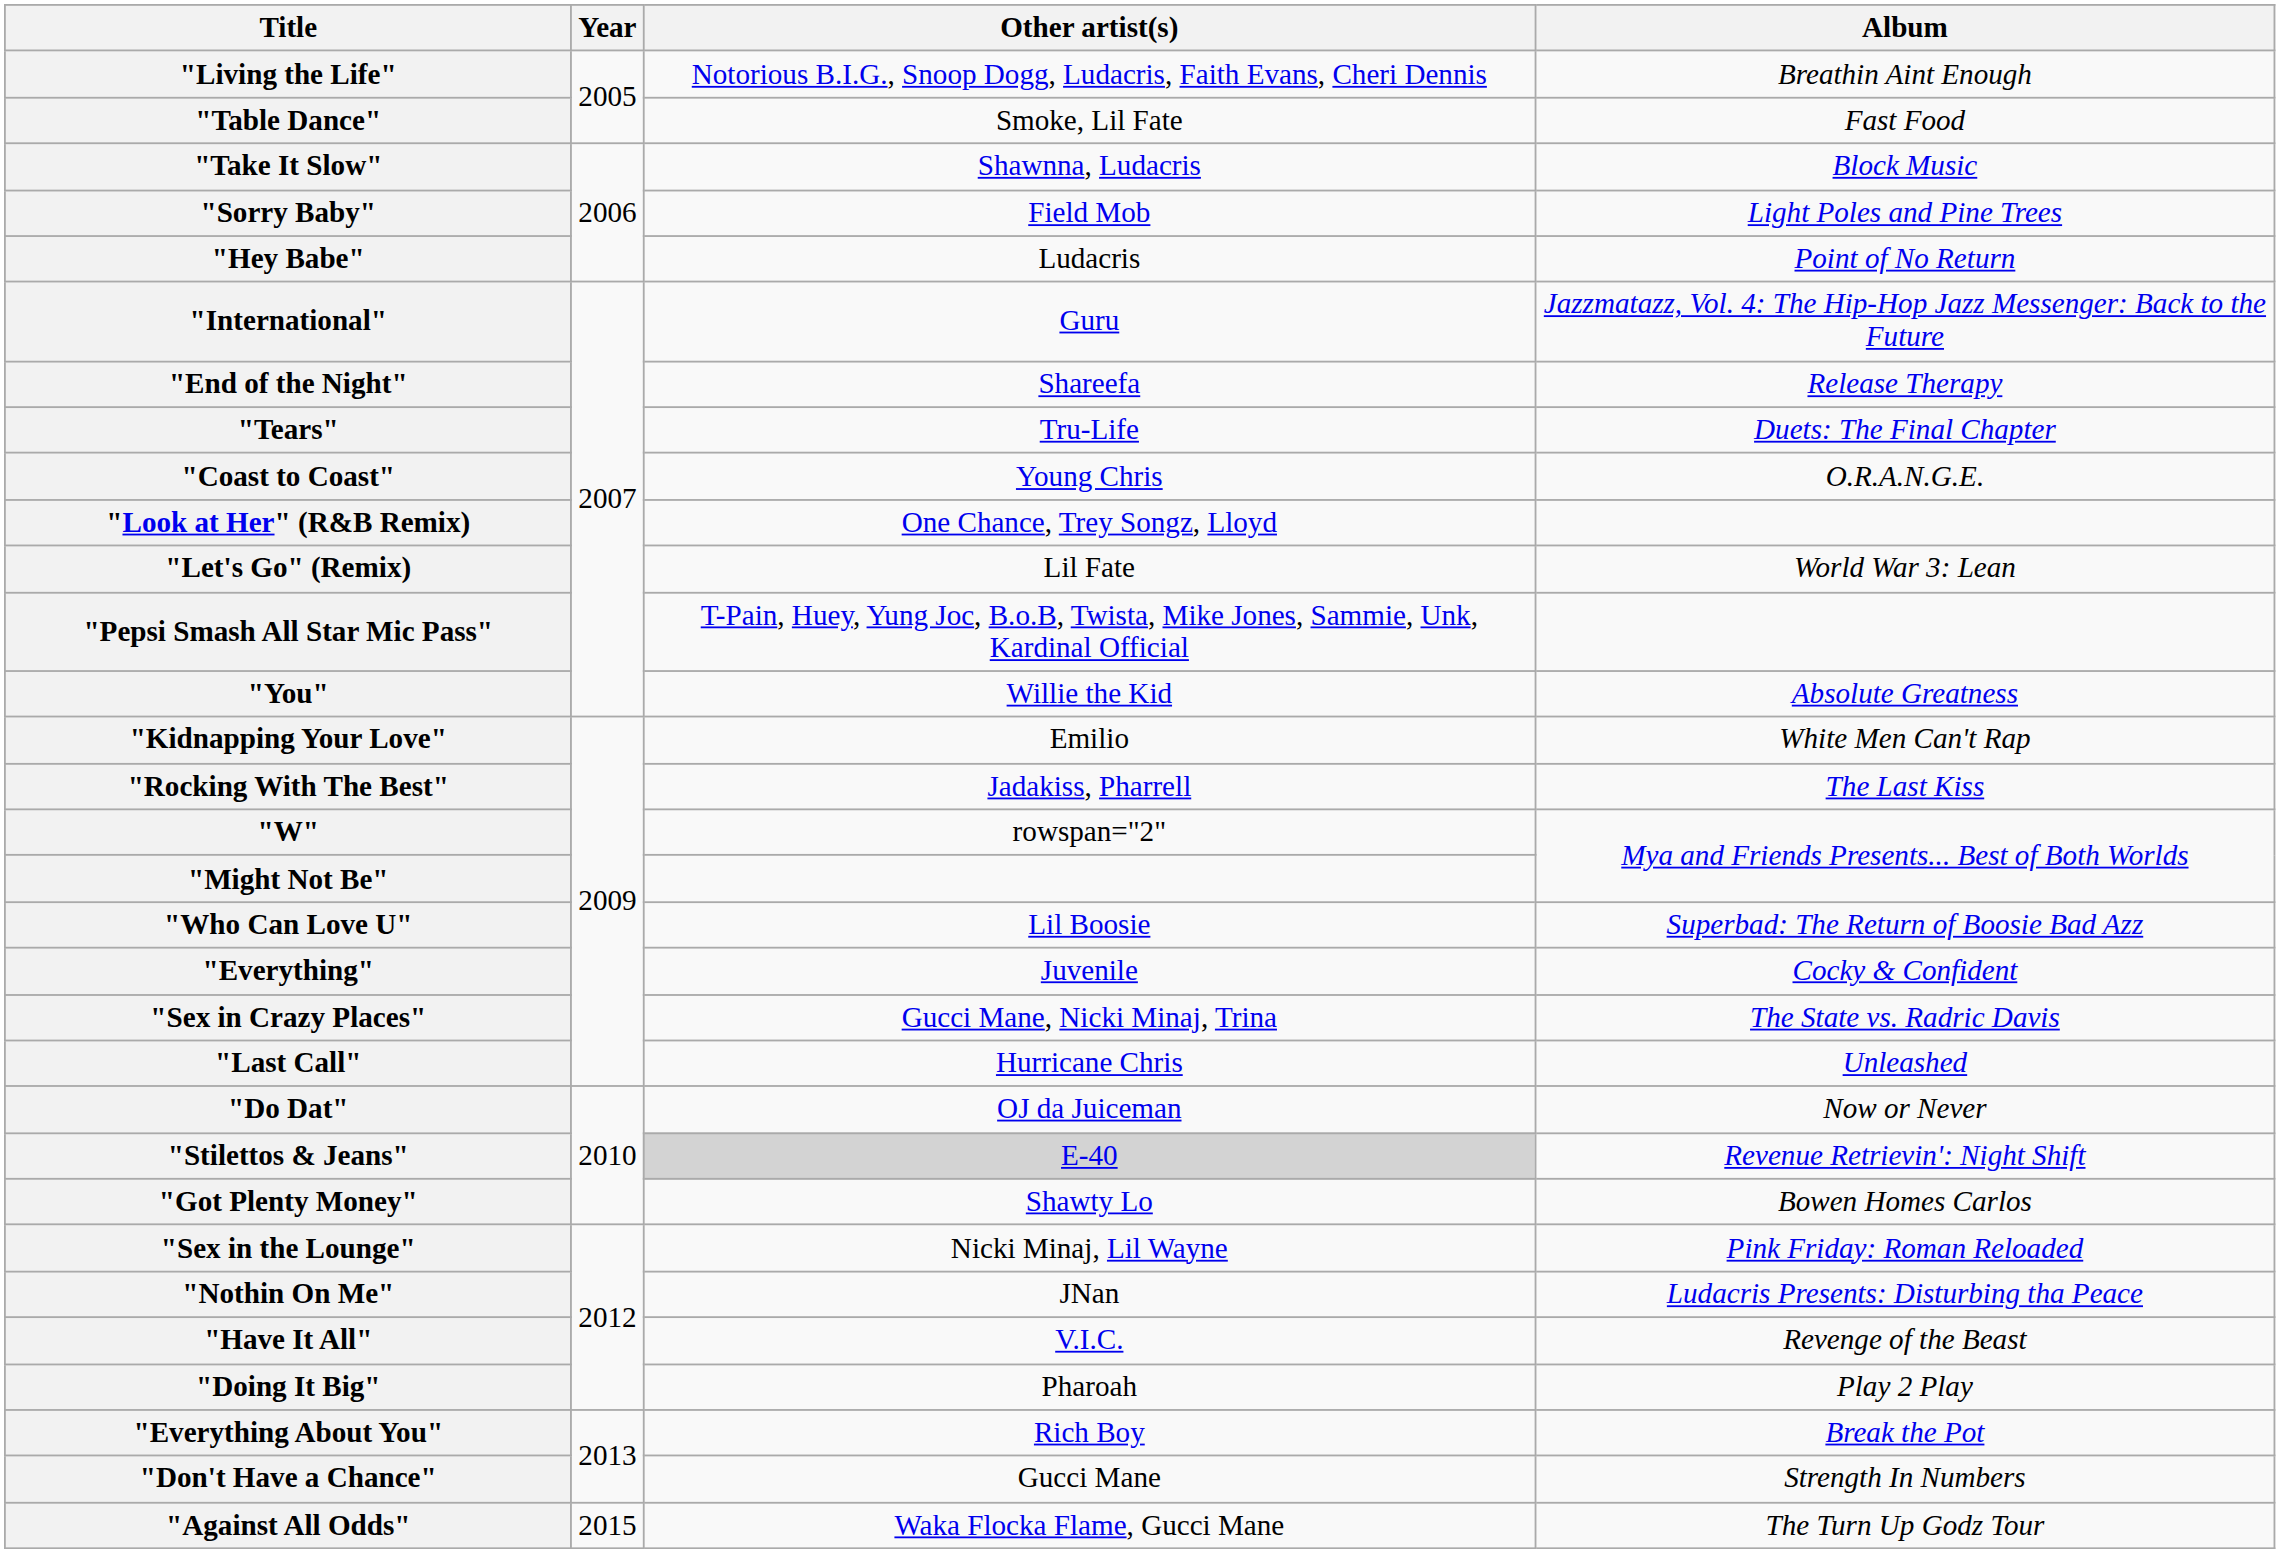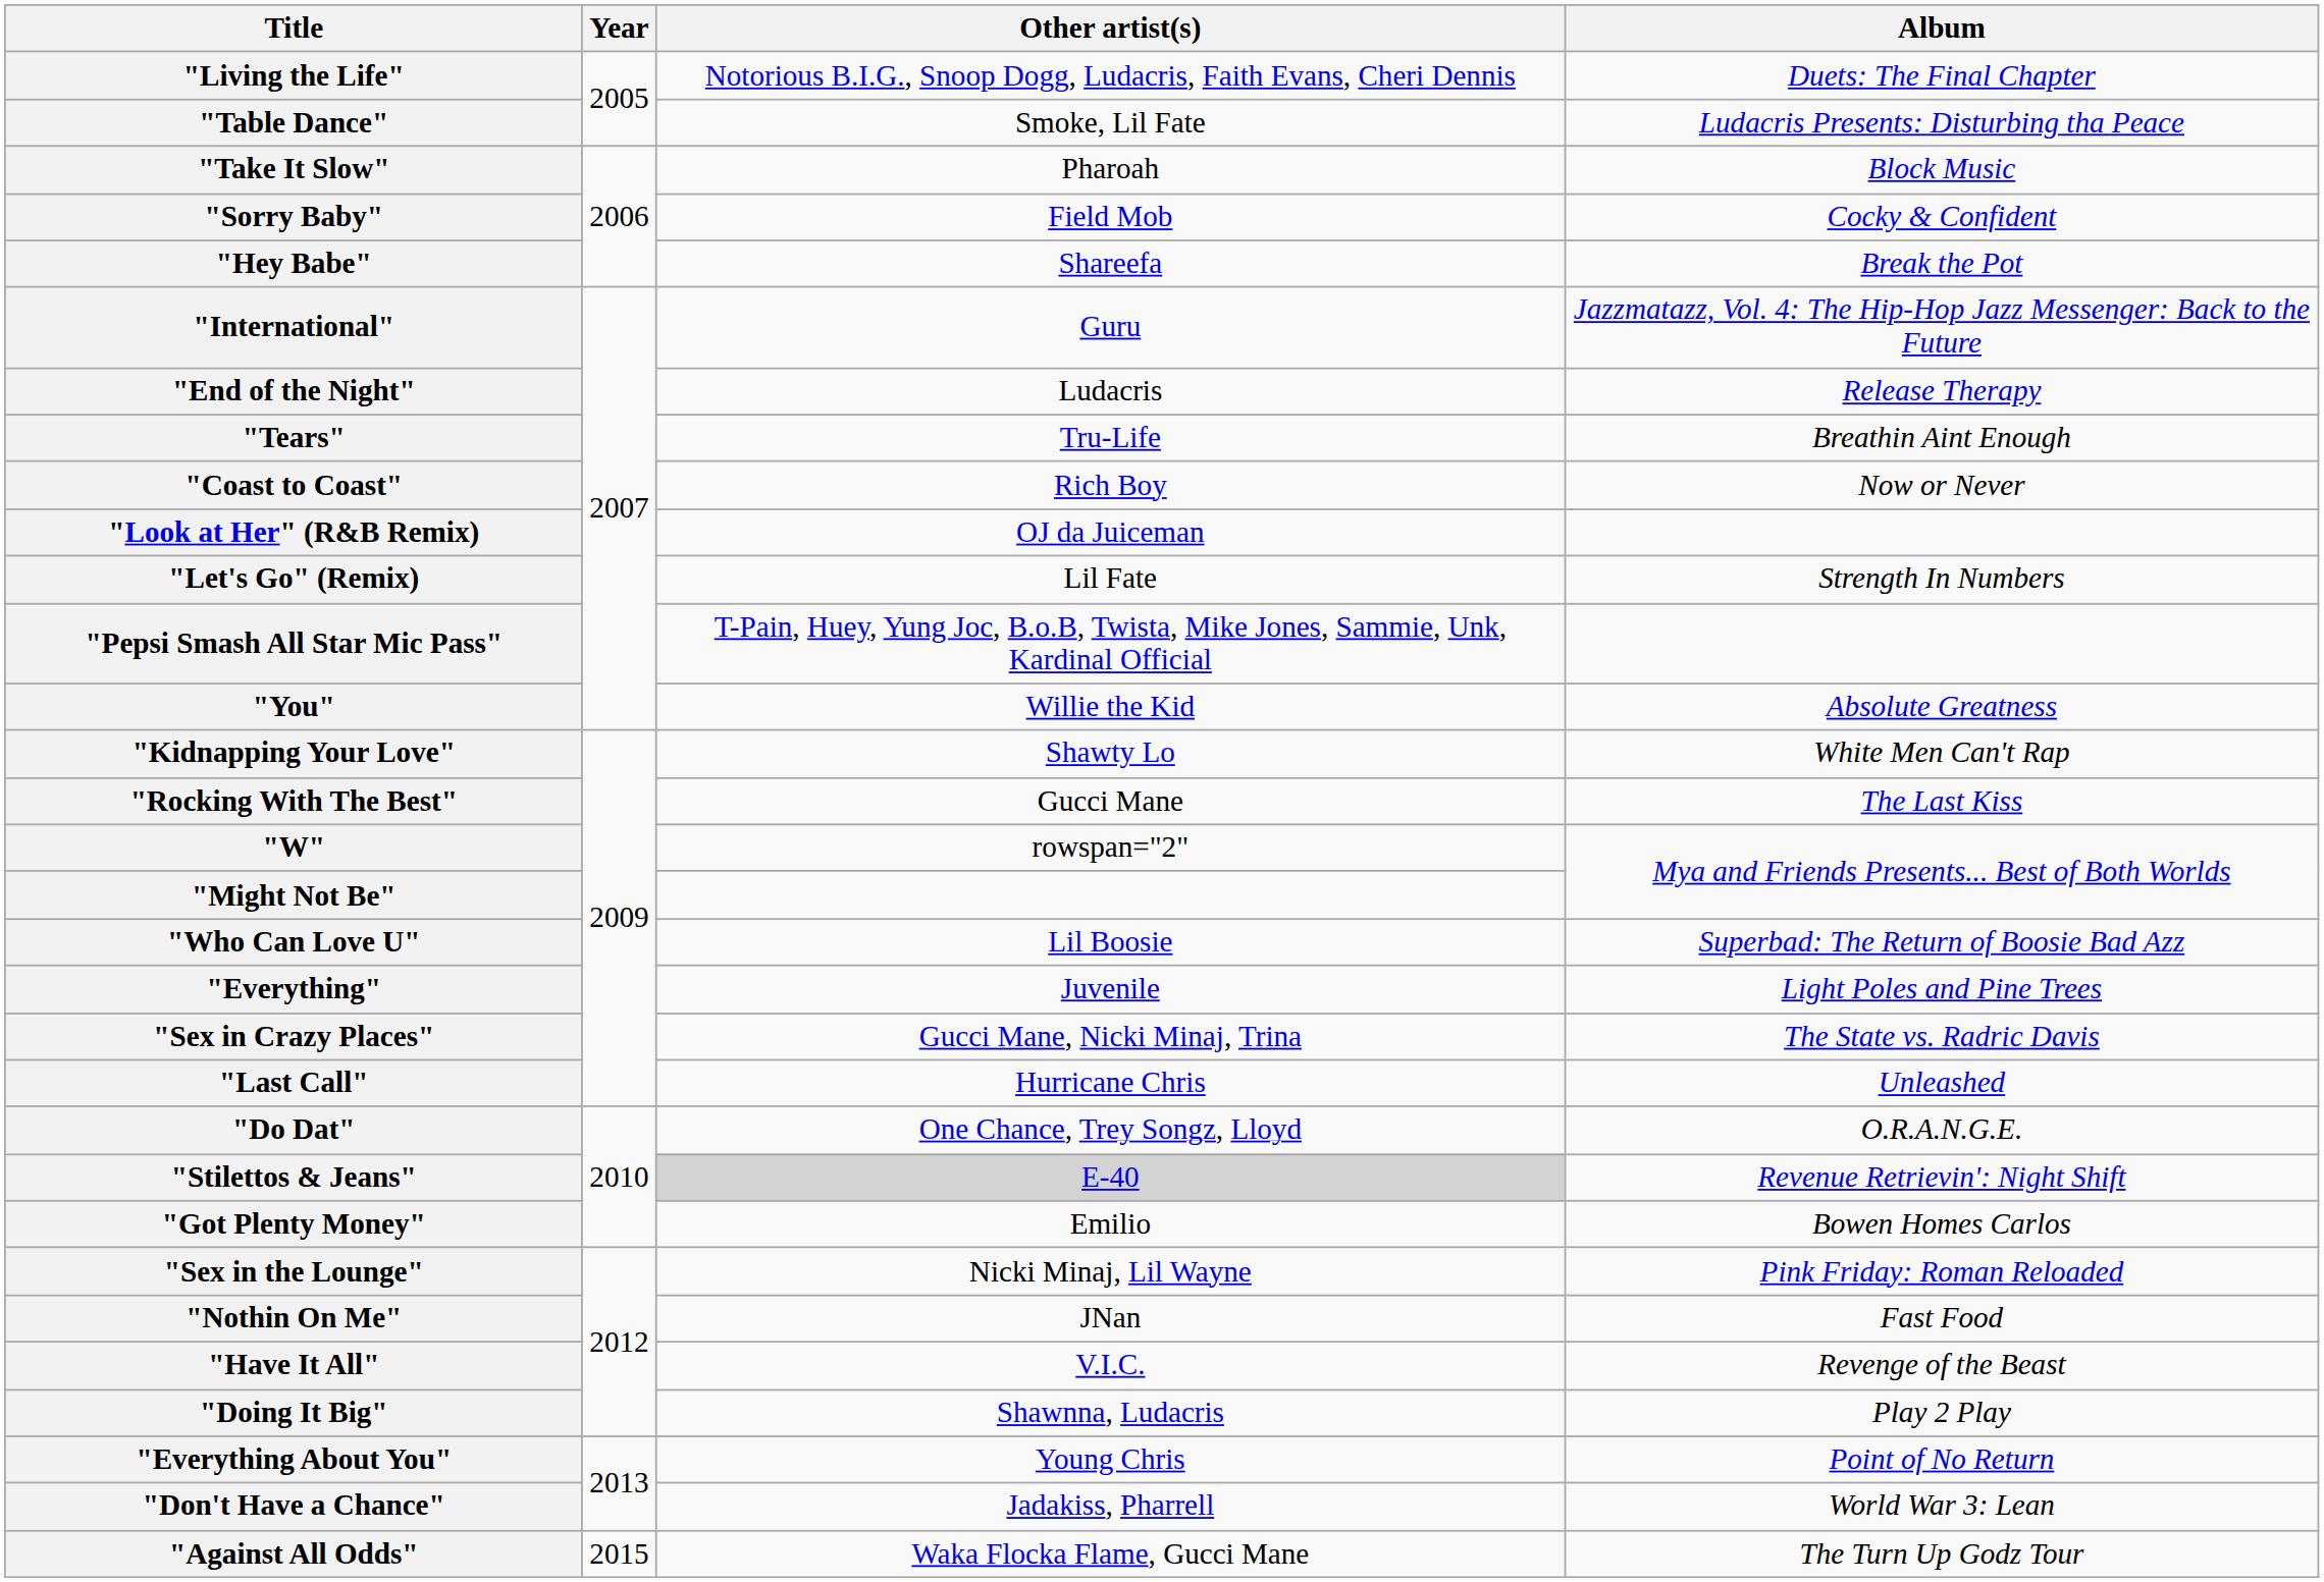"Living the Life" | Album: Breathin Aint Enough -> Duets: The Final Chapter
"Table Dance" | Album: Fast Food -> Ludacris Presents: Disturbing tha Peace
"Take It Slow" | Other artist(s): Shawnna, Ludacris -> Pharoah
"Sorry Baby" | Album: Light Poles and Pine Trees -> Cocky & Confident
"Hey Babe" | Other artist(s): Ludacris -> Shareefa
"Hey Babe" | Album: Point of No Return -> Break the Pot
"End of the Night" | Other artist(s): Shareefa -> Ludacris
"Tears" | Album: Duets: The Final Chapter -> Breathin Aint Enough
"Coast to Coast" | Other artist(s): Young Chris -> Rich Boy
"Coast to Coast" | Album: O.R.A.N.G.E. -> Now or Never
"Look at Her" (R&B Remix) | Other artist(s): One Chance, Trey Songz, Lloyd -> OJ da Juiceman
"Let's Go" (Remix) | Album: World War 3: Lean -> Strength In Numbers
"Kidnapping Your Love" | Other artist(s): Emilio -> Shawty Lo
"Rocking With The Best" | Other artist(s): Jadakiss, Pharrell -> Gucci Mane
"Everything" | Album: Cocky & Confident -> Light Poles and Pine Trees
"Do Dat" | Other artist(s): OJ da Juiceman -> One Chance, Trey Songz, Lloyd
"Do Dat" | Album: Now or Never -> O.R.A.N.G.E.
"Got Plenty Money" | Other artist(s): Shawty Lo -> Emilio
"Nothin On Me" | Album: Ludacris Presents: Disturbing tha Peace -> Fast Food
"Doing It Big" | Other artist(s): Pharoah -> Shawnna, Ludacris
"Everything About You" | Other artist(s): Rich Boy -> Young Chris
"Everything About You" | Album: Break the Pot -> Point of No Return
"Don't Have a Chance" | Other artist(s): Gucci Mane -> Jadakiss, Pharrell
"Don't Have a Chance" | Album: Strength In Numbers -> World War 3: Lean
